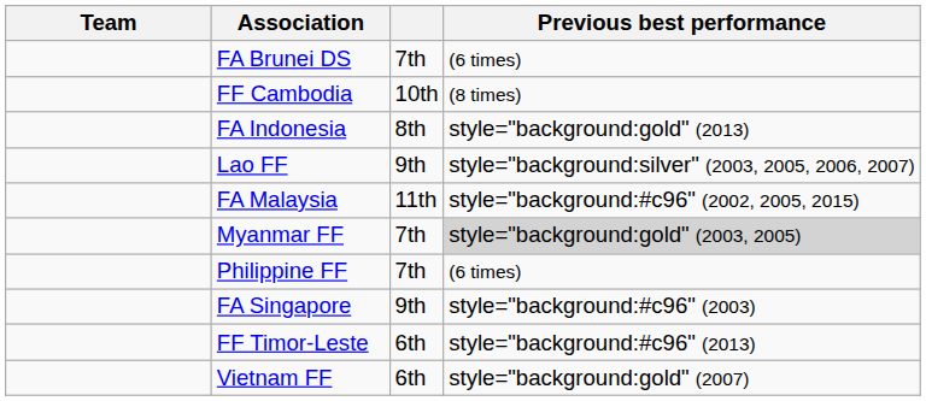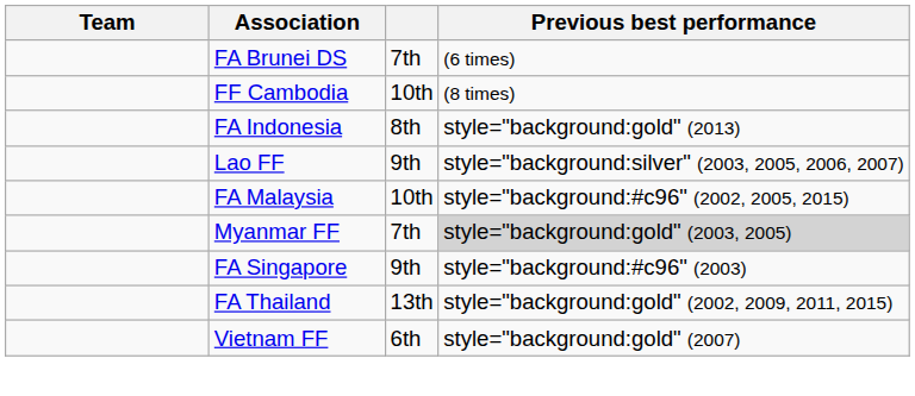FA Malaysia | column 3: 11th -> 10th
- row: Philippine FF | 7th | (6 times)
+ row: FA Thailand | 13th | style="background:gold" (2002, 2009, 2011, 2015)
- row: FF Timor-Leste | 6th | style="background:#c96" (2013)
